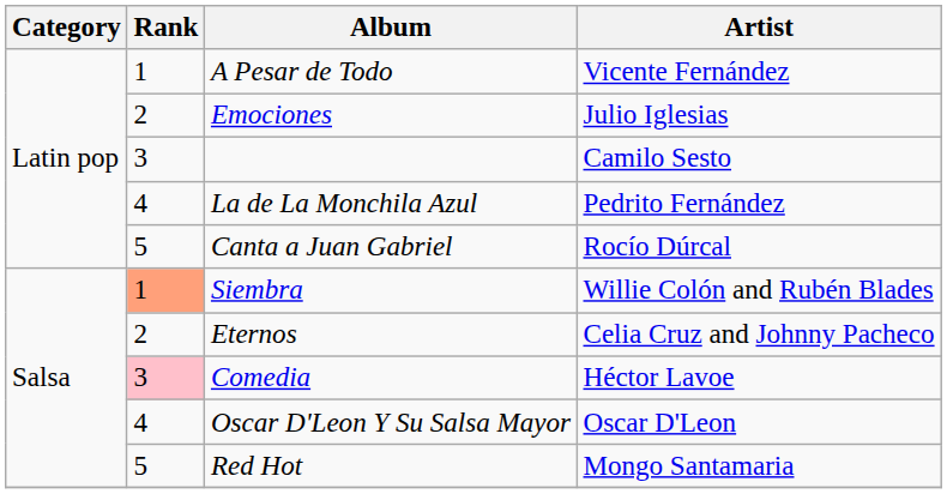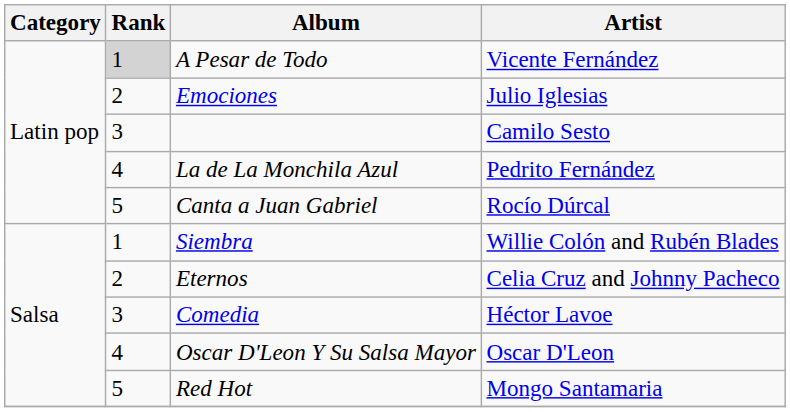A Pesar de Todo | Rank: no background -> lightgrey background
Siembra | Rank: lightsalmon background -> no background
Comedia | Rank: pink background -> no background
